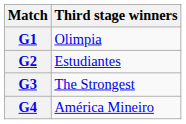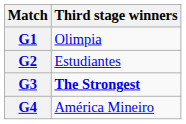G3 | Third stage winners: normal -> bold
